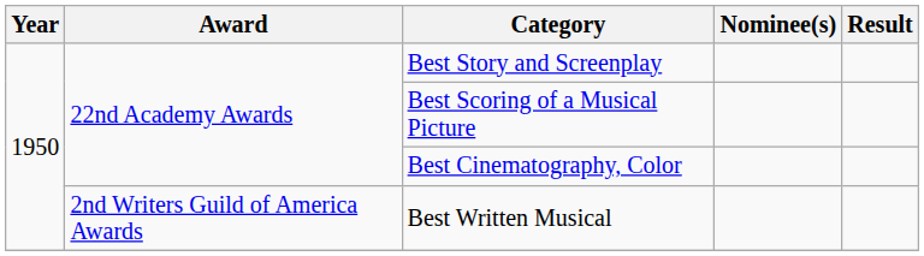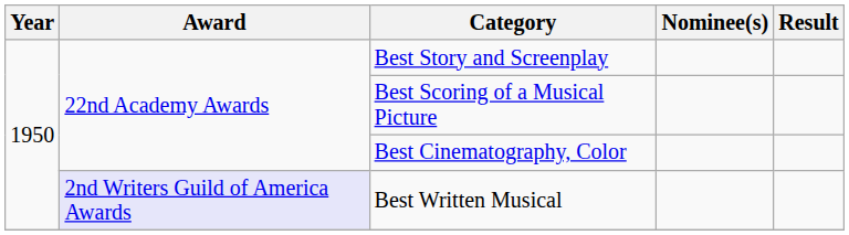Best Written Musical | Award: no background -> lavender background
